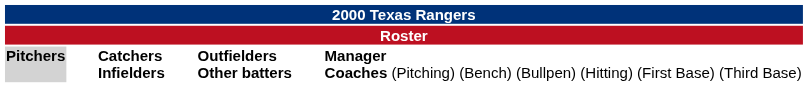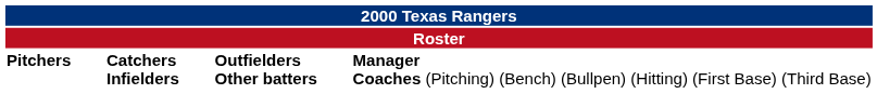Pitchers | column 1: lightgrey background -> no background
